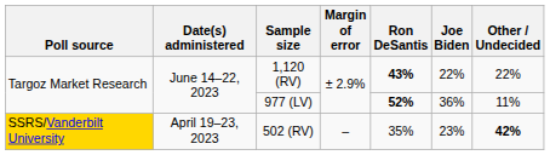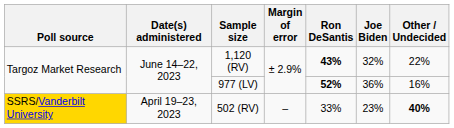1,120 (RV) | Joe Biden: 22% -> 32%
977 (LV) | Other / Undecided: 11% -> 16%
502 (RV) | Ron DeSantis: 35% -> 33%
502 (RV) | Other / Undecided: 42% -> 40%
